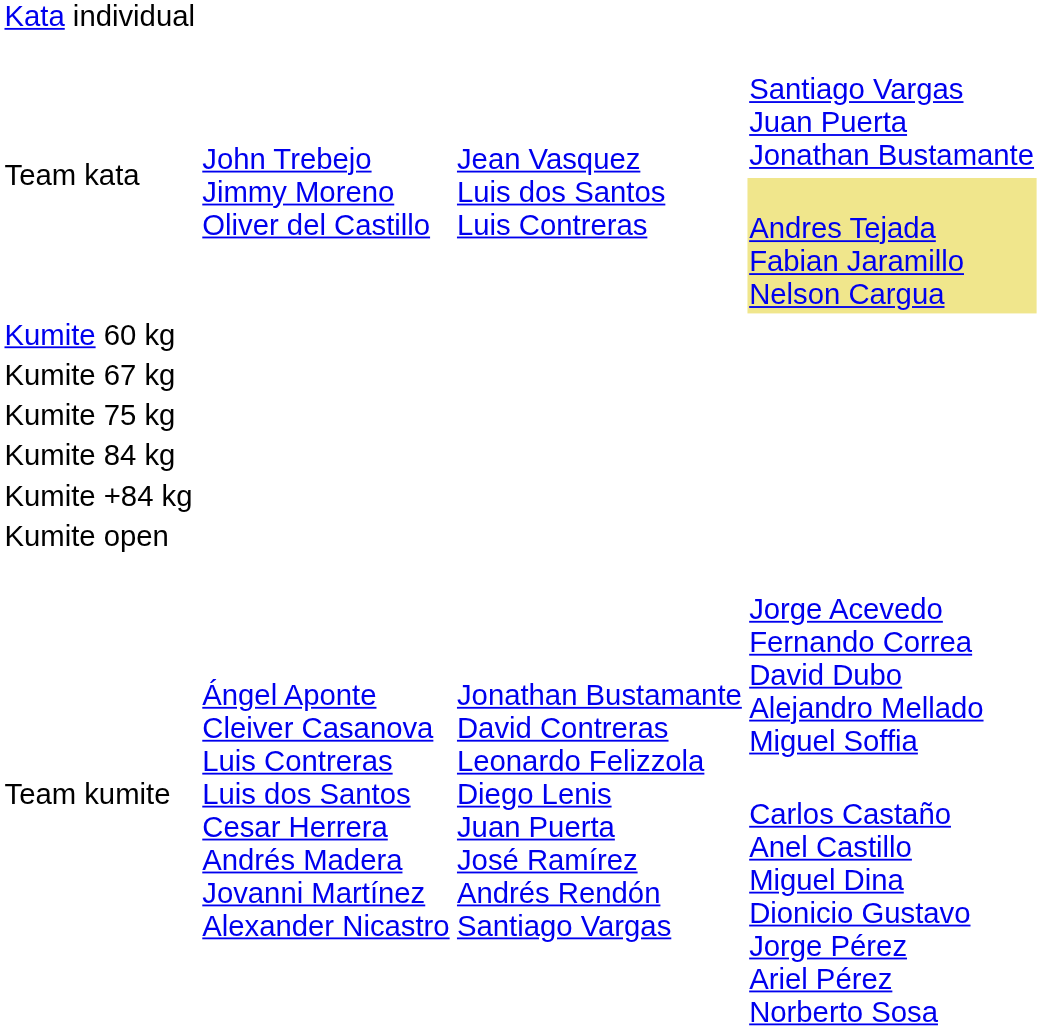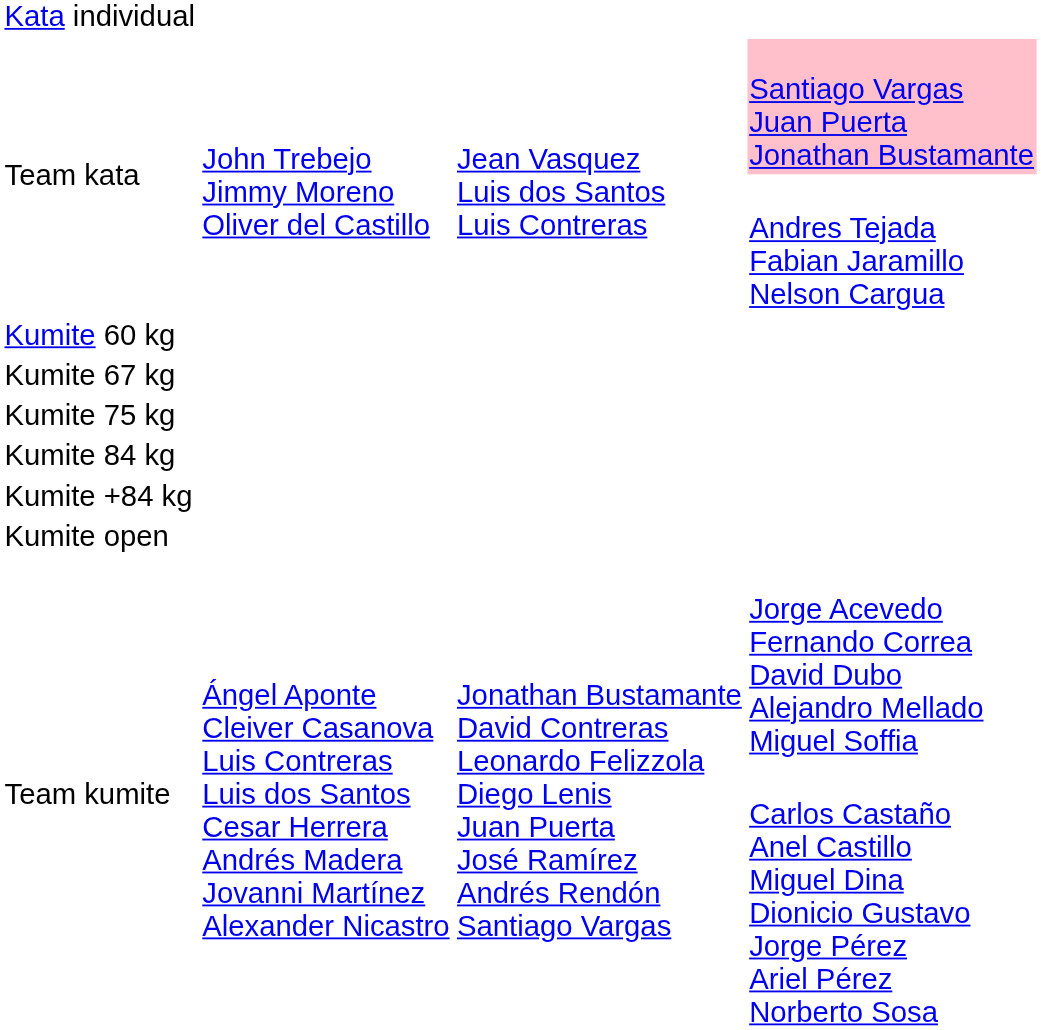Team kata / Santiago Vargas Juan Puerta Jonathan Bustamante | column 4: no background -> pink background
Team kata / Andres Tejada Fabian Jaramillo Nelson Cargua | column 4: khaki background -> no background
